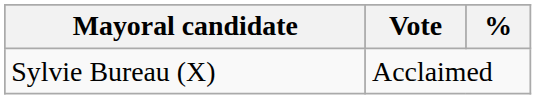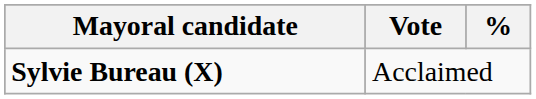Sylvie Bureau (X) | Mayoral candidate: normal -> bold
